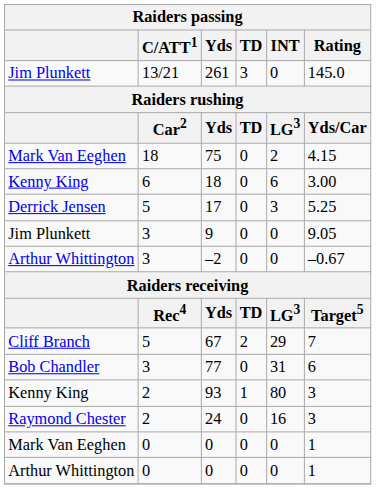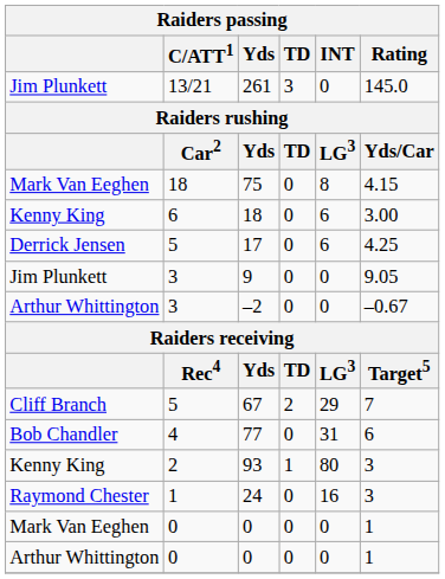75 | INT: 2 -> 8
17 | INT: 3 -> 6
17 | Rating: 5.25 -> 4.25
77 | C/ATT1: 3 -> 4
24 | C/ATT1: 2 -> 1
